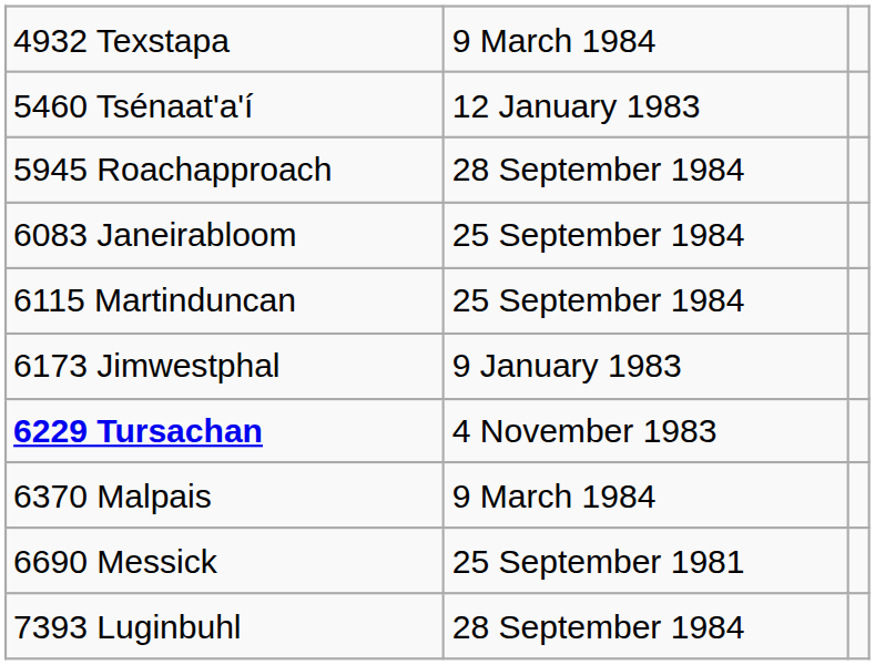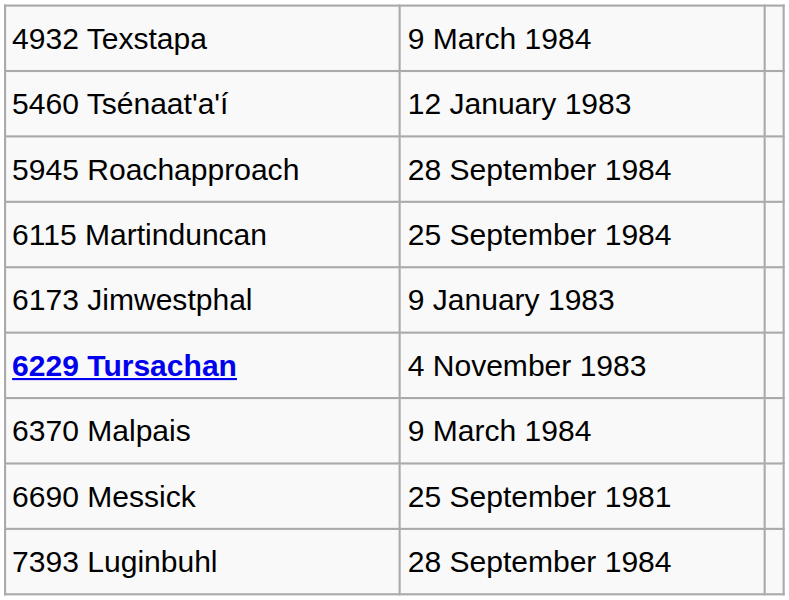- row: 6083 Janeirabloom | 25 September 1984
